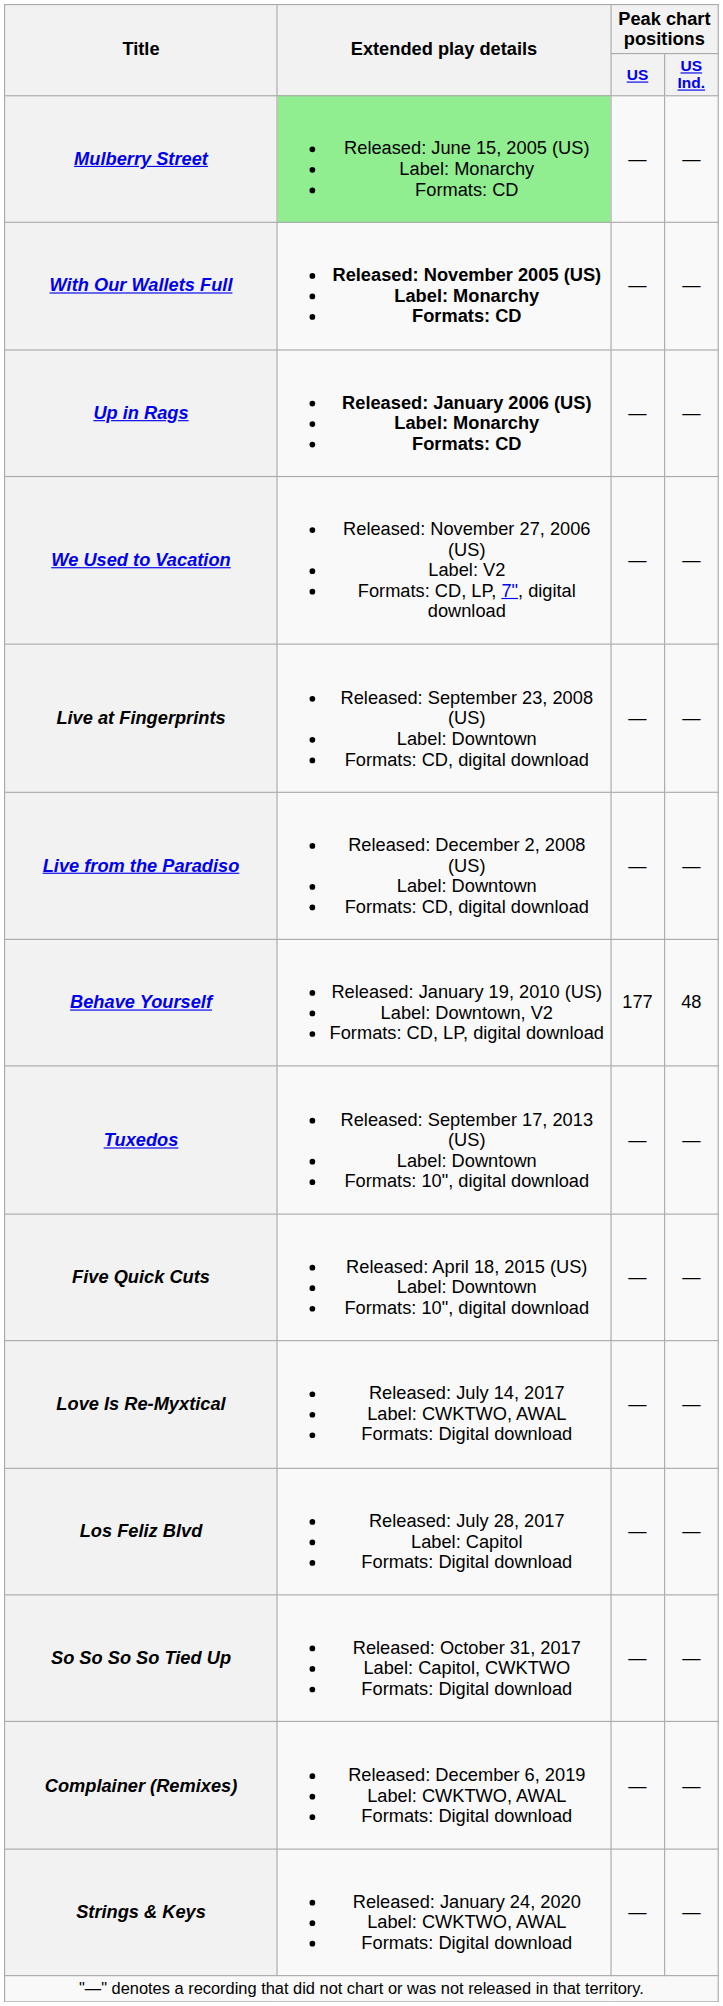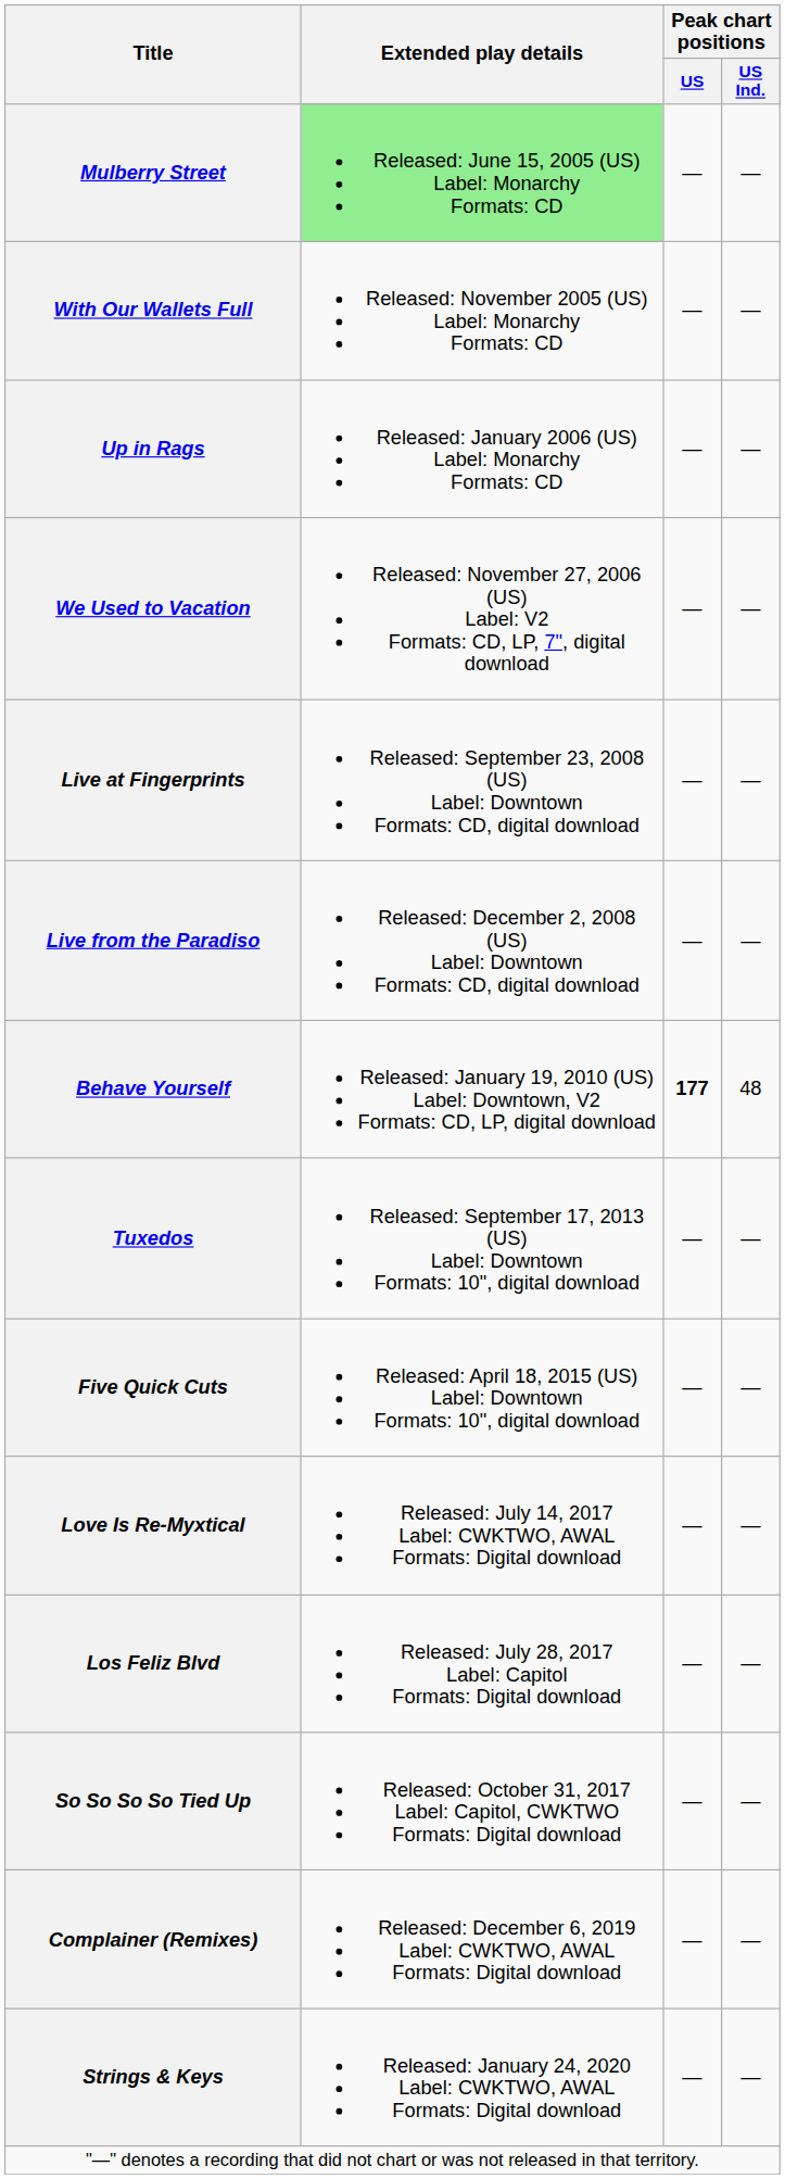With Our Wallets Full | Extended play details: bold -> normal
Up in Rags | Extended play details: bold -> normal
Behave Yourself | Peak chart positions / US: normal -> bold
